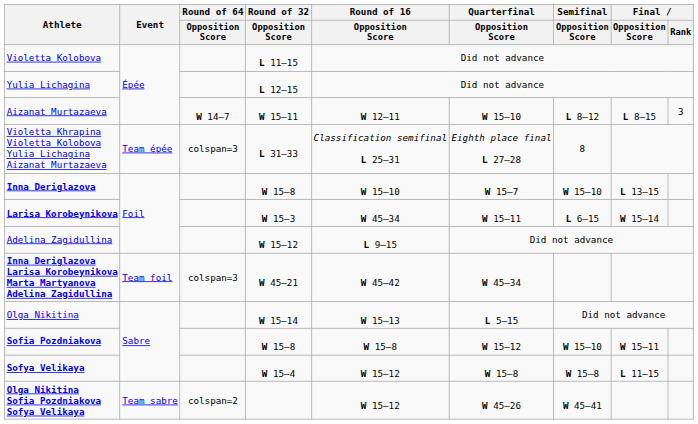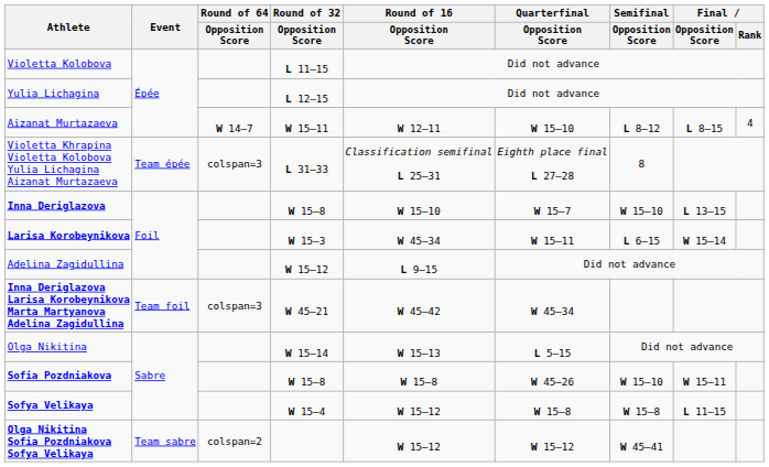Aizanat Murtazaeva | Final / Rank: 3 -> 4
Sofia Pozdniakova | Quarterfinal / Opposition Score: W 15–12 -> W 45–26
Olga Nikitina Sofia Pozdniakova Sofya Velikaya | Quarterfinal / Opposition Score: W 45–26 -> W 15–12
